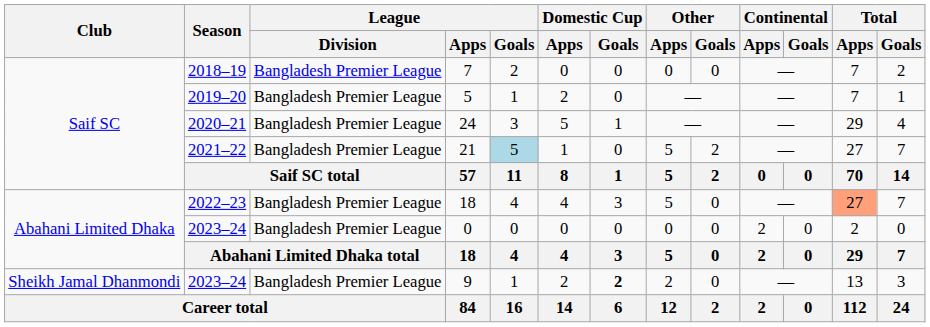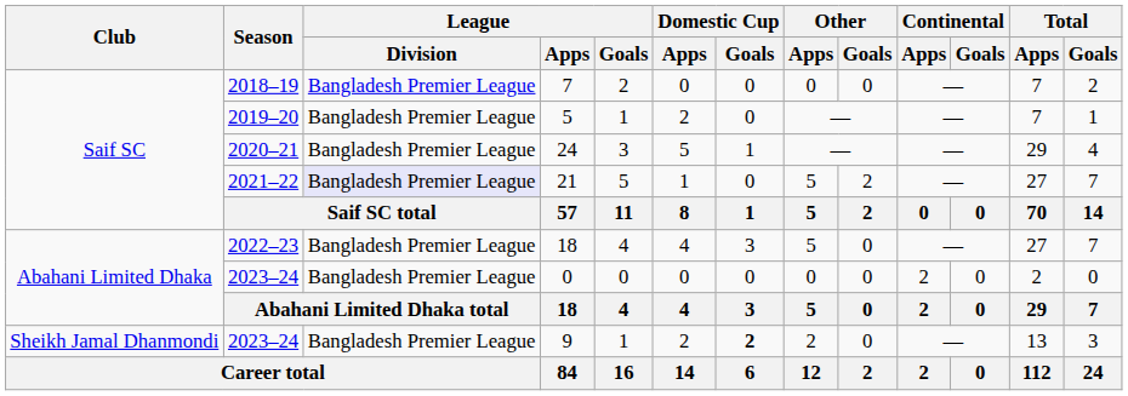21 | League / Division: no background -> lavender background
21 | League / Goals: lightblue background -> no background
2022–23 / 18 | Total / Apps: lightsalmon background -> no background
